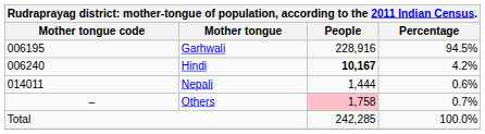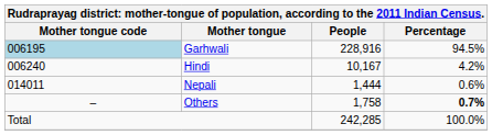Garhwali | Mother tongue code: no background -> lightblue background
Hindi | People: bold -> normal
Others | People: pink background -> no background
Others | Percentage: normal -> bold
